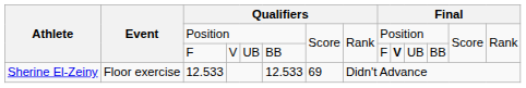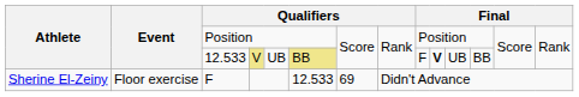row 3 | column 3: F -> 12.533
row 3 | column 4: no background -> khaki background
row 3 | column 6: no background -> khaki background
row 4 | column 3: 12.533 -> F
